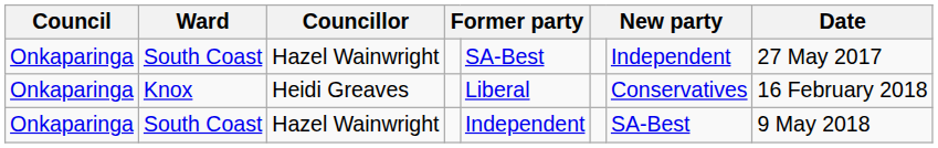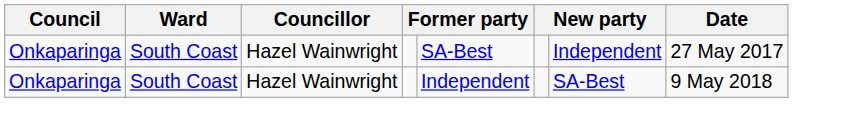- row: Onkaparinga | Knox | Heidi Greaves | Liberal | Conservatives | 16 February 2018
